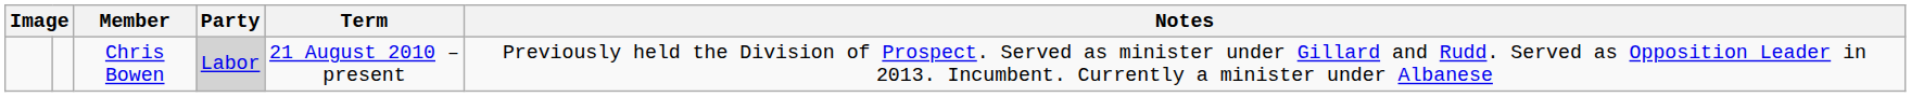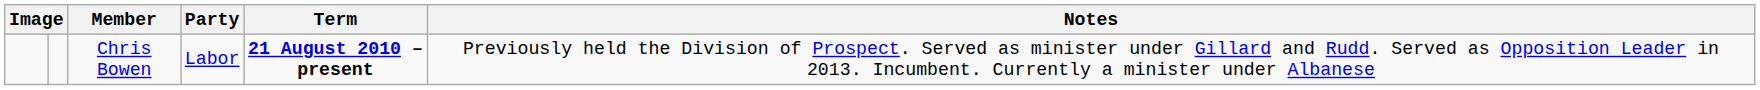Chris Bowen | Party: lightgrey background -> no background
Chris Bowen | Term: normal -> bold
